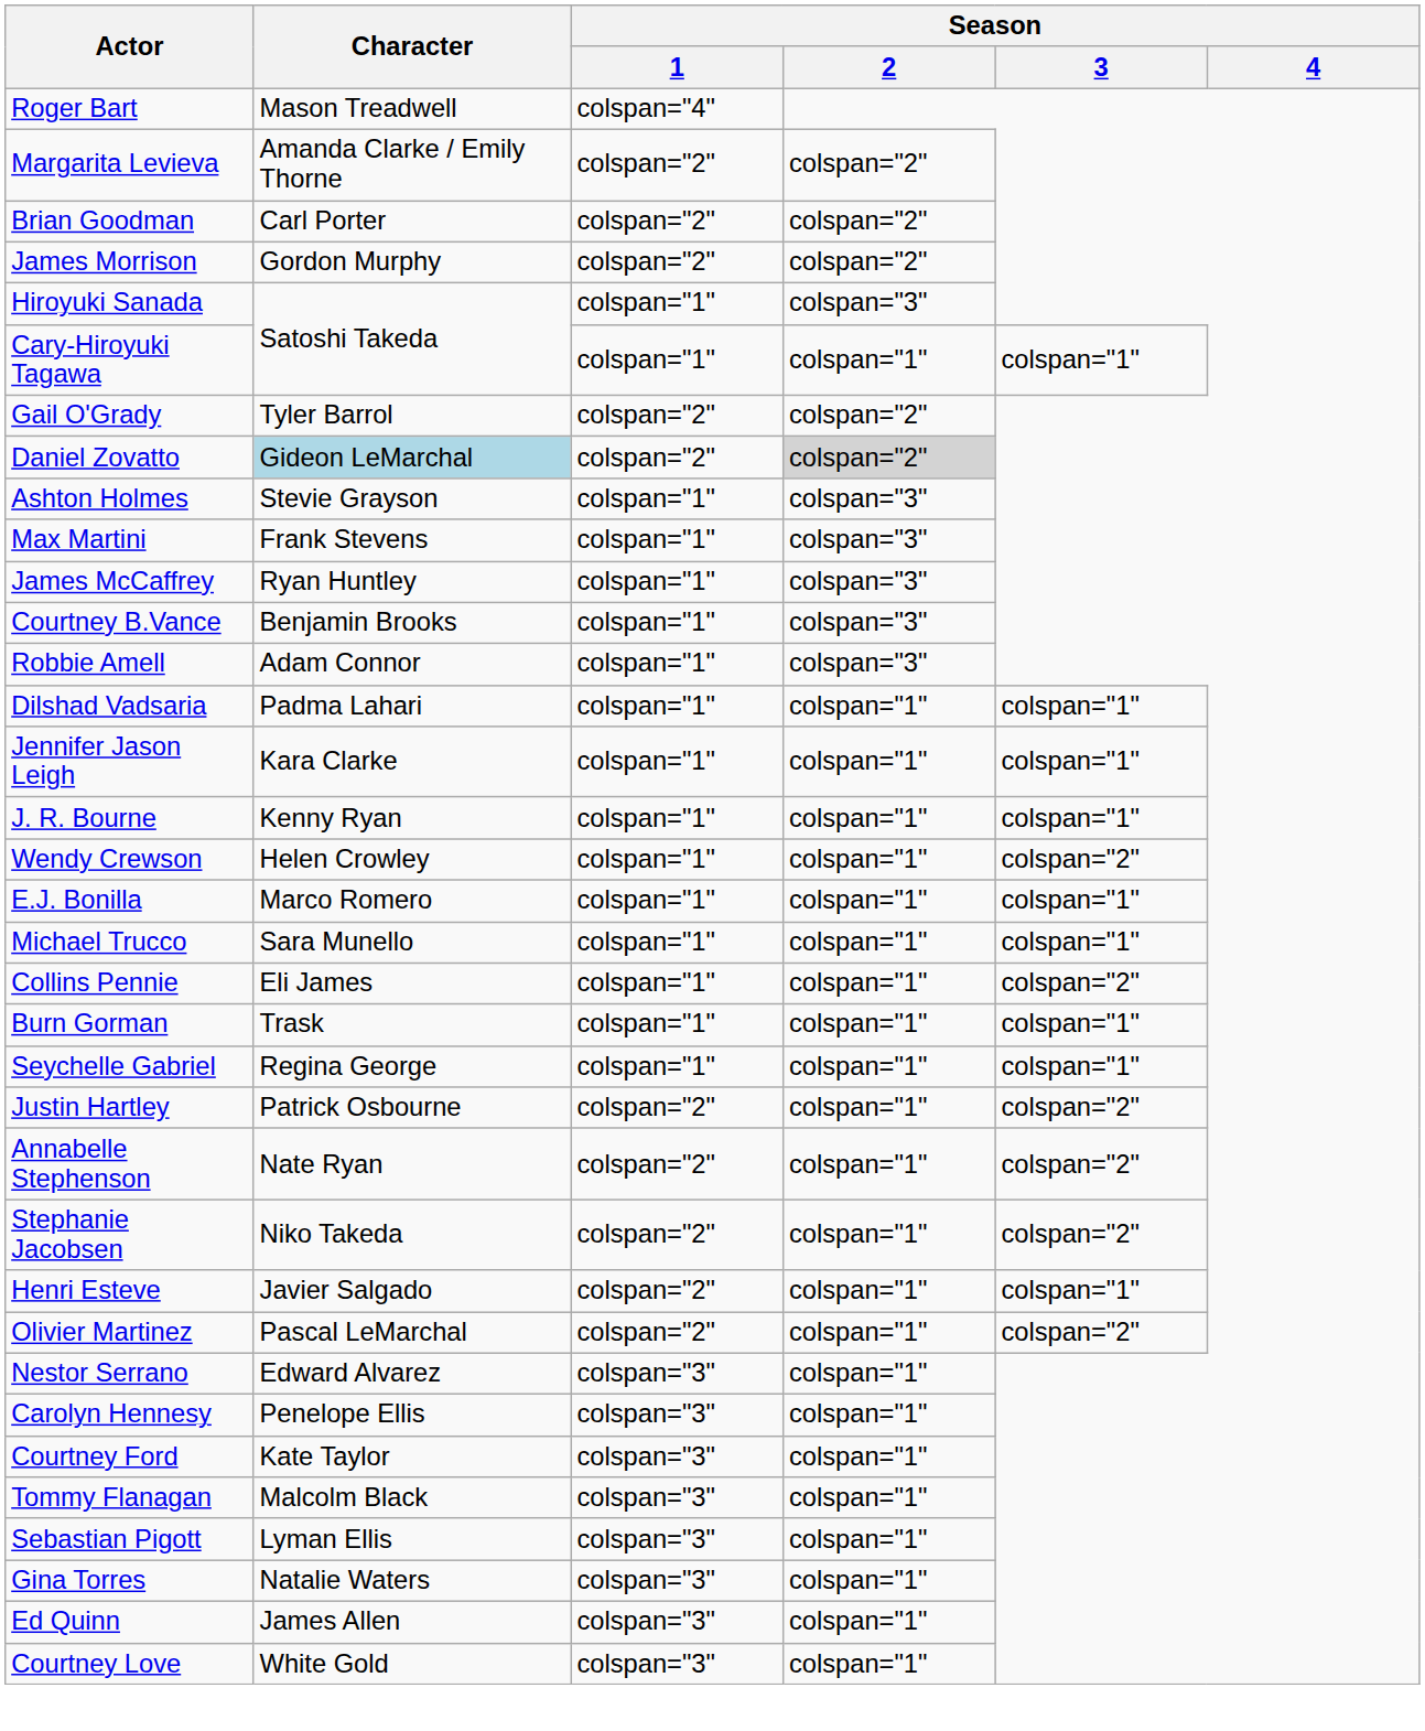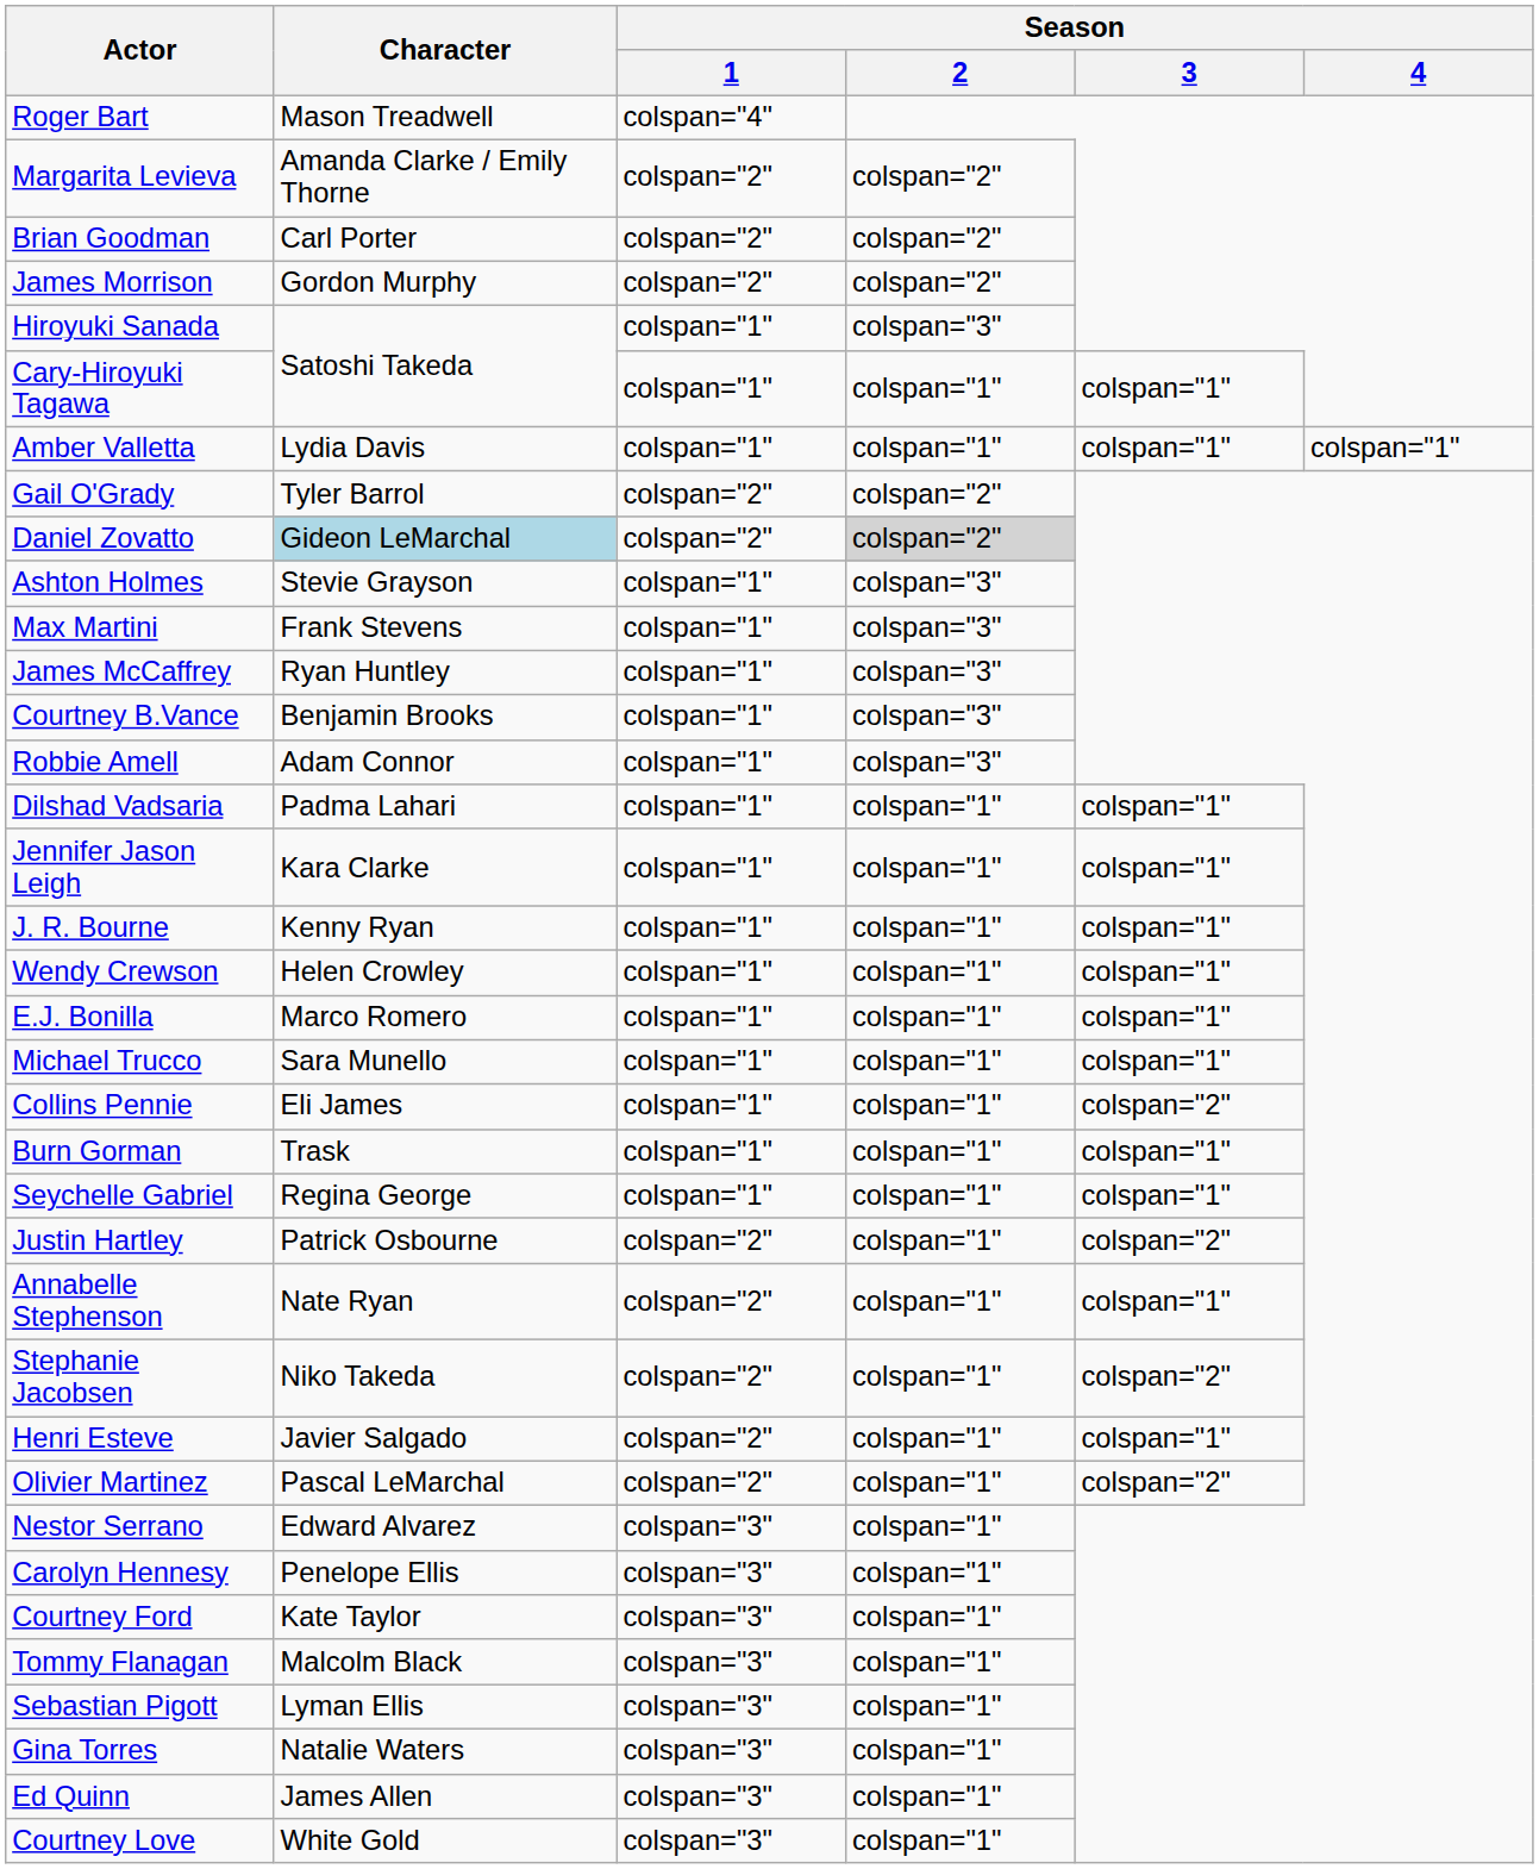+ row: Amber Valletta | Lydia Davis | colspan="1" | colspan="1" | colspan="1" | colspan="1"
Wendy Crewson | Season / 3: colspan="2" -> colspan="1"
Annabelle Stephenson | Season / 3: colspan="2" -> colspan="1"
